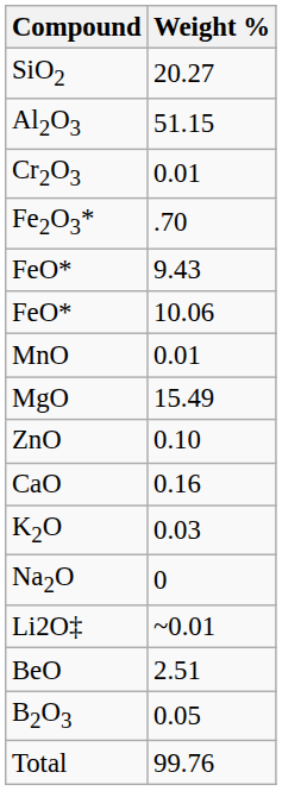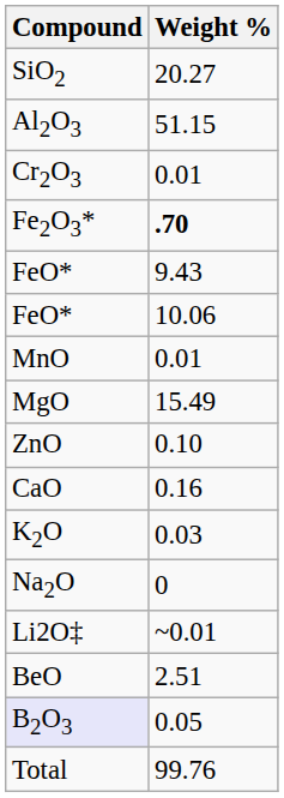row 5 | Weight %: normal -> bold
row 16 | Compound: no background -> lavender background
